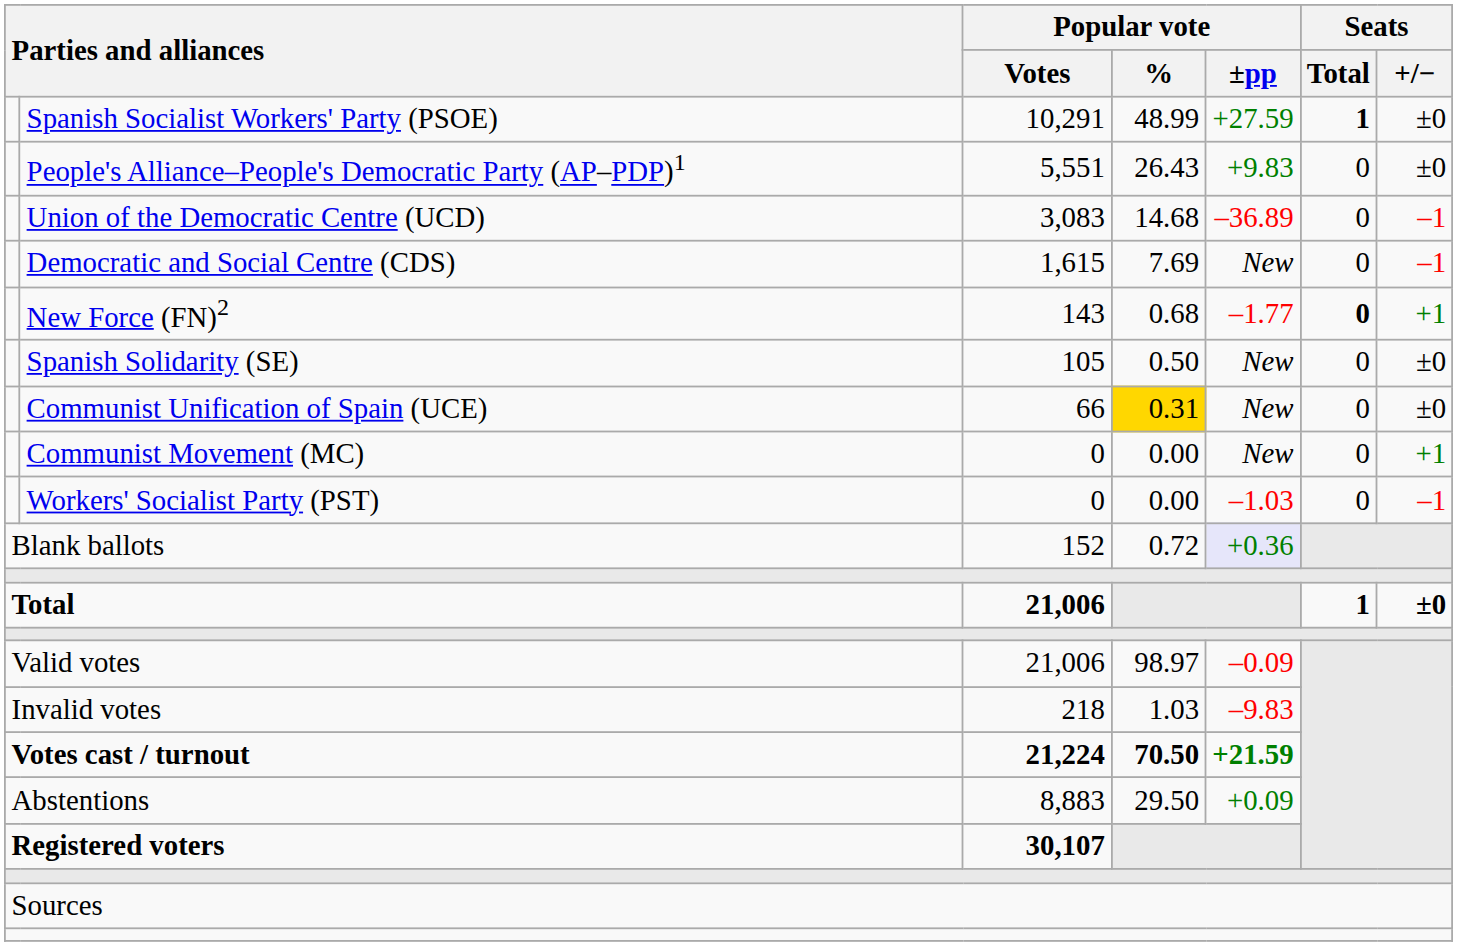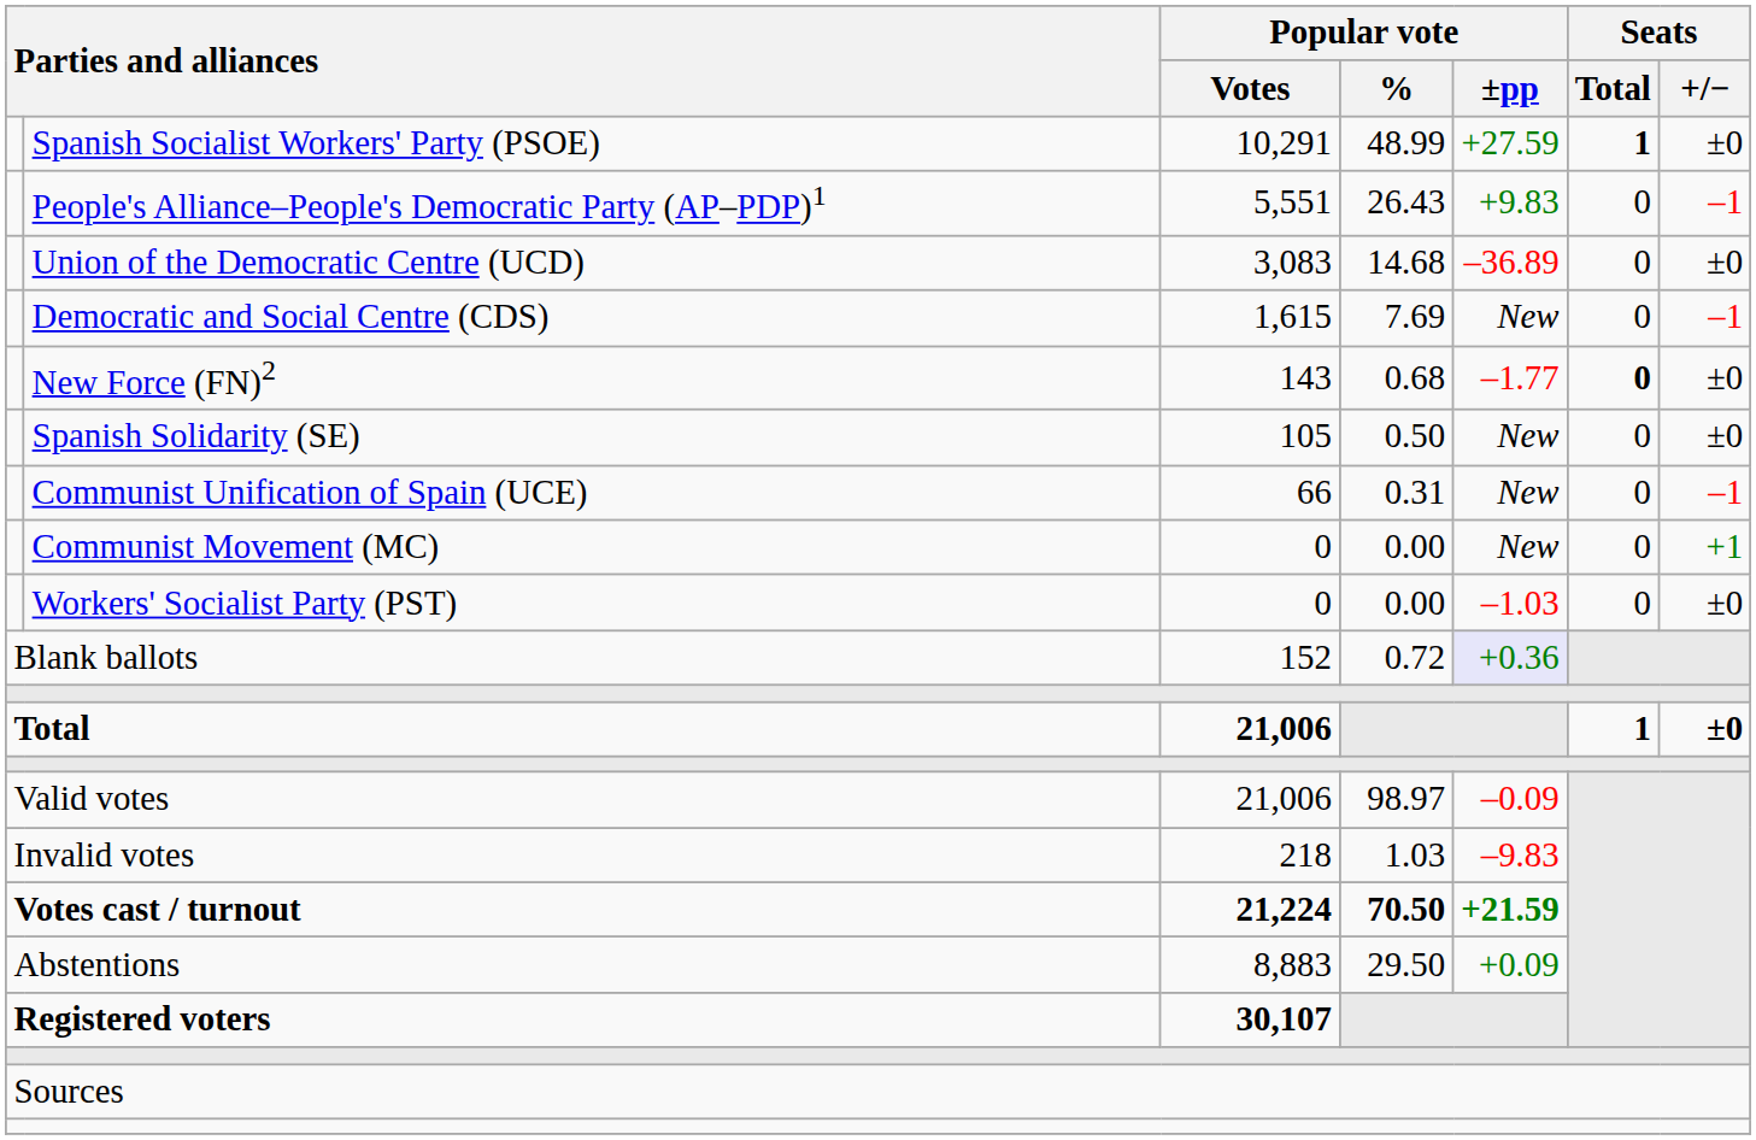People's Alliance–People's Democratic Party (AP–PDP)1 | Seats / +/−: ±0 -> –1
Union of the Democratic Centre (UCD) | Seats / +/−: –1 -> ±0
New Force (FN)2 | Seats / +/−: +1 -> ±0
Communist Unification of Spain (UCE) | Popular vote / %: gold background -> no background
Communist Unification of Spain (UCE) | Seats / +/−: ±0 -> –1
Workers' Socialist Party (PST) | Seats / +/−: –1 -> ±0
